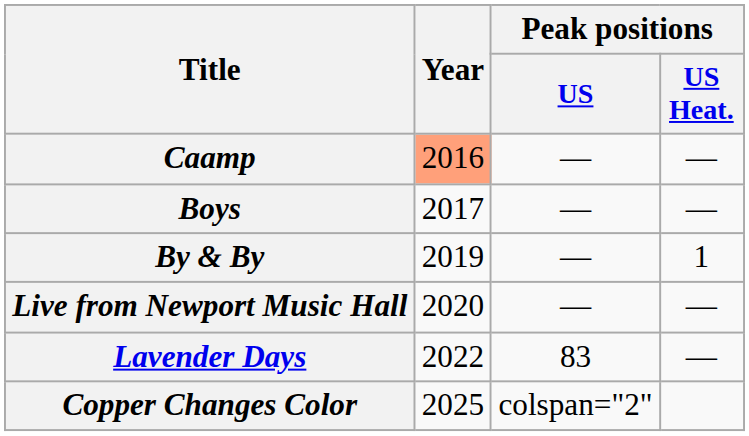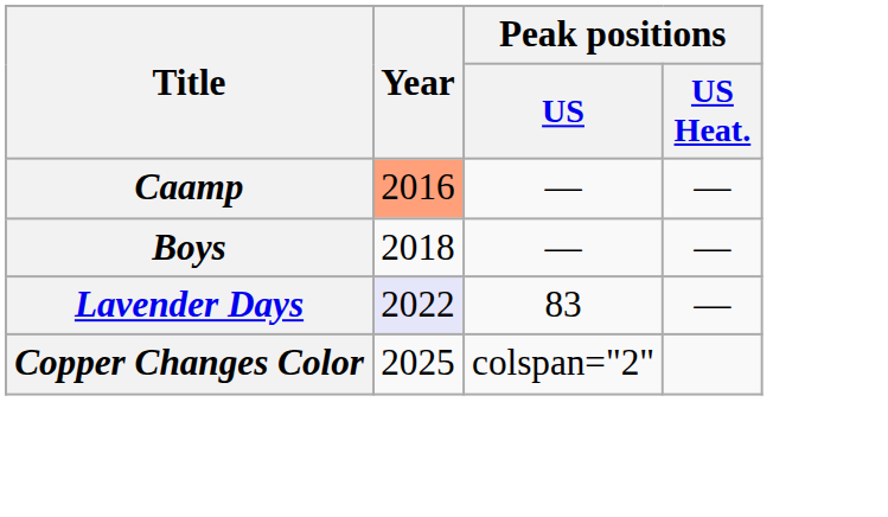Boys | Year: 2017 -> 2018
- row: By & By | 2019 | — | 1
- row: Live from Newport Music Hall | 2020 | — | —
Lavender Days | Year: no background -> lavender background
